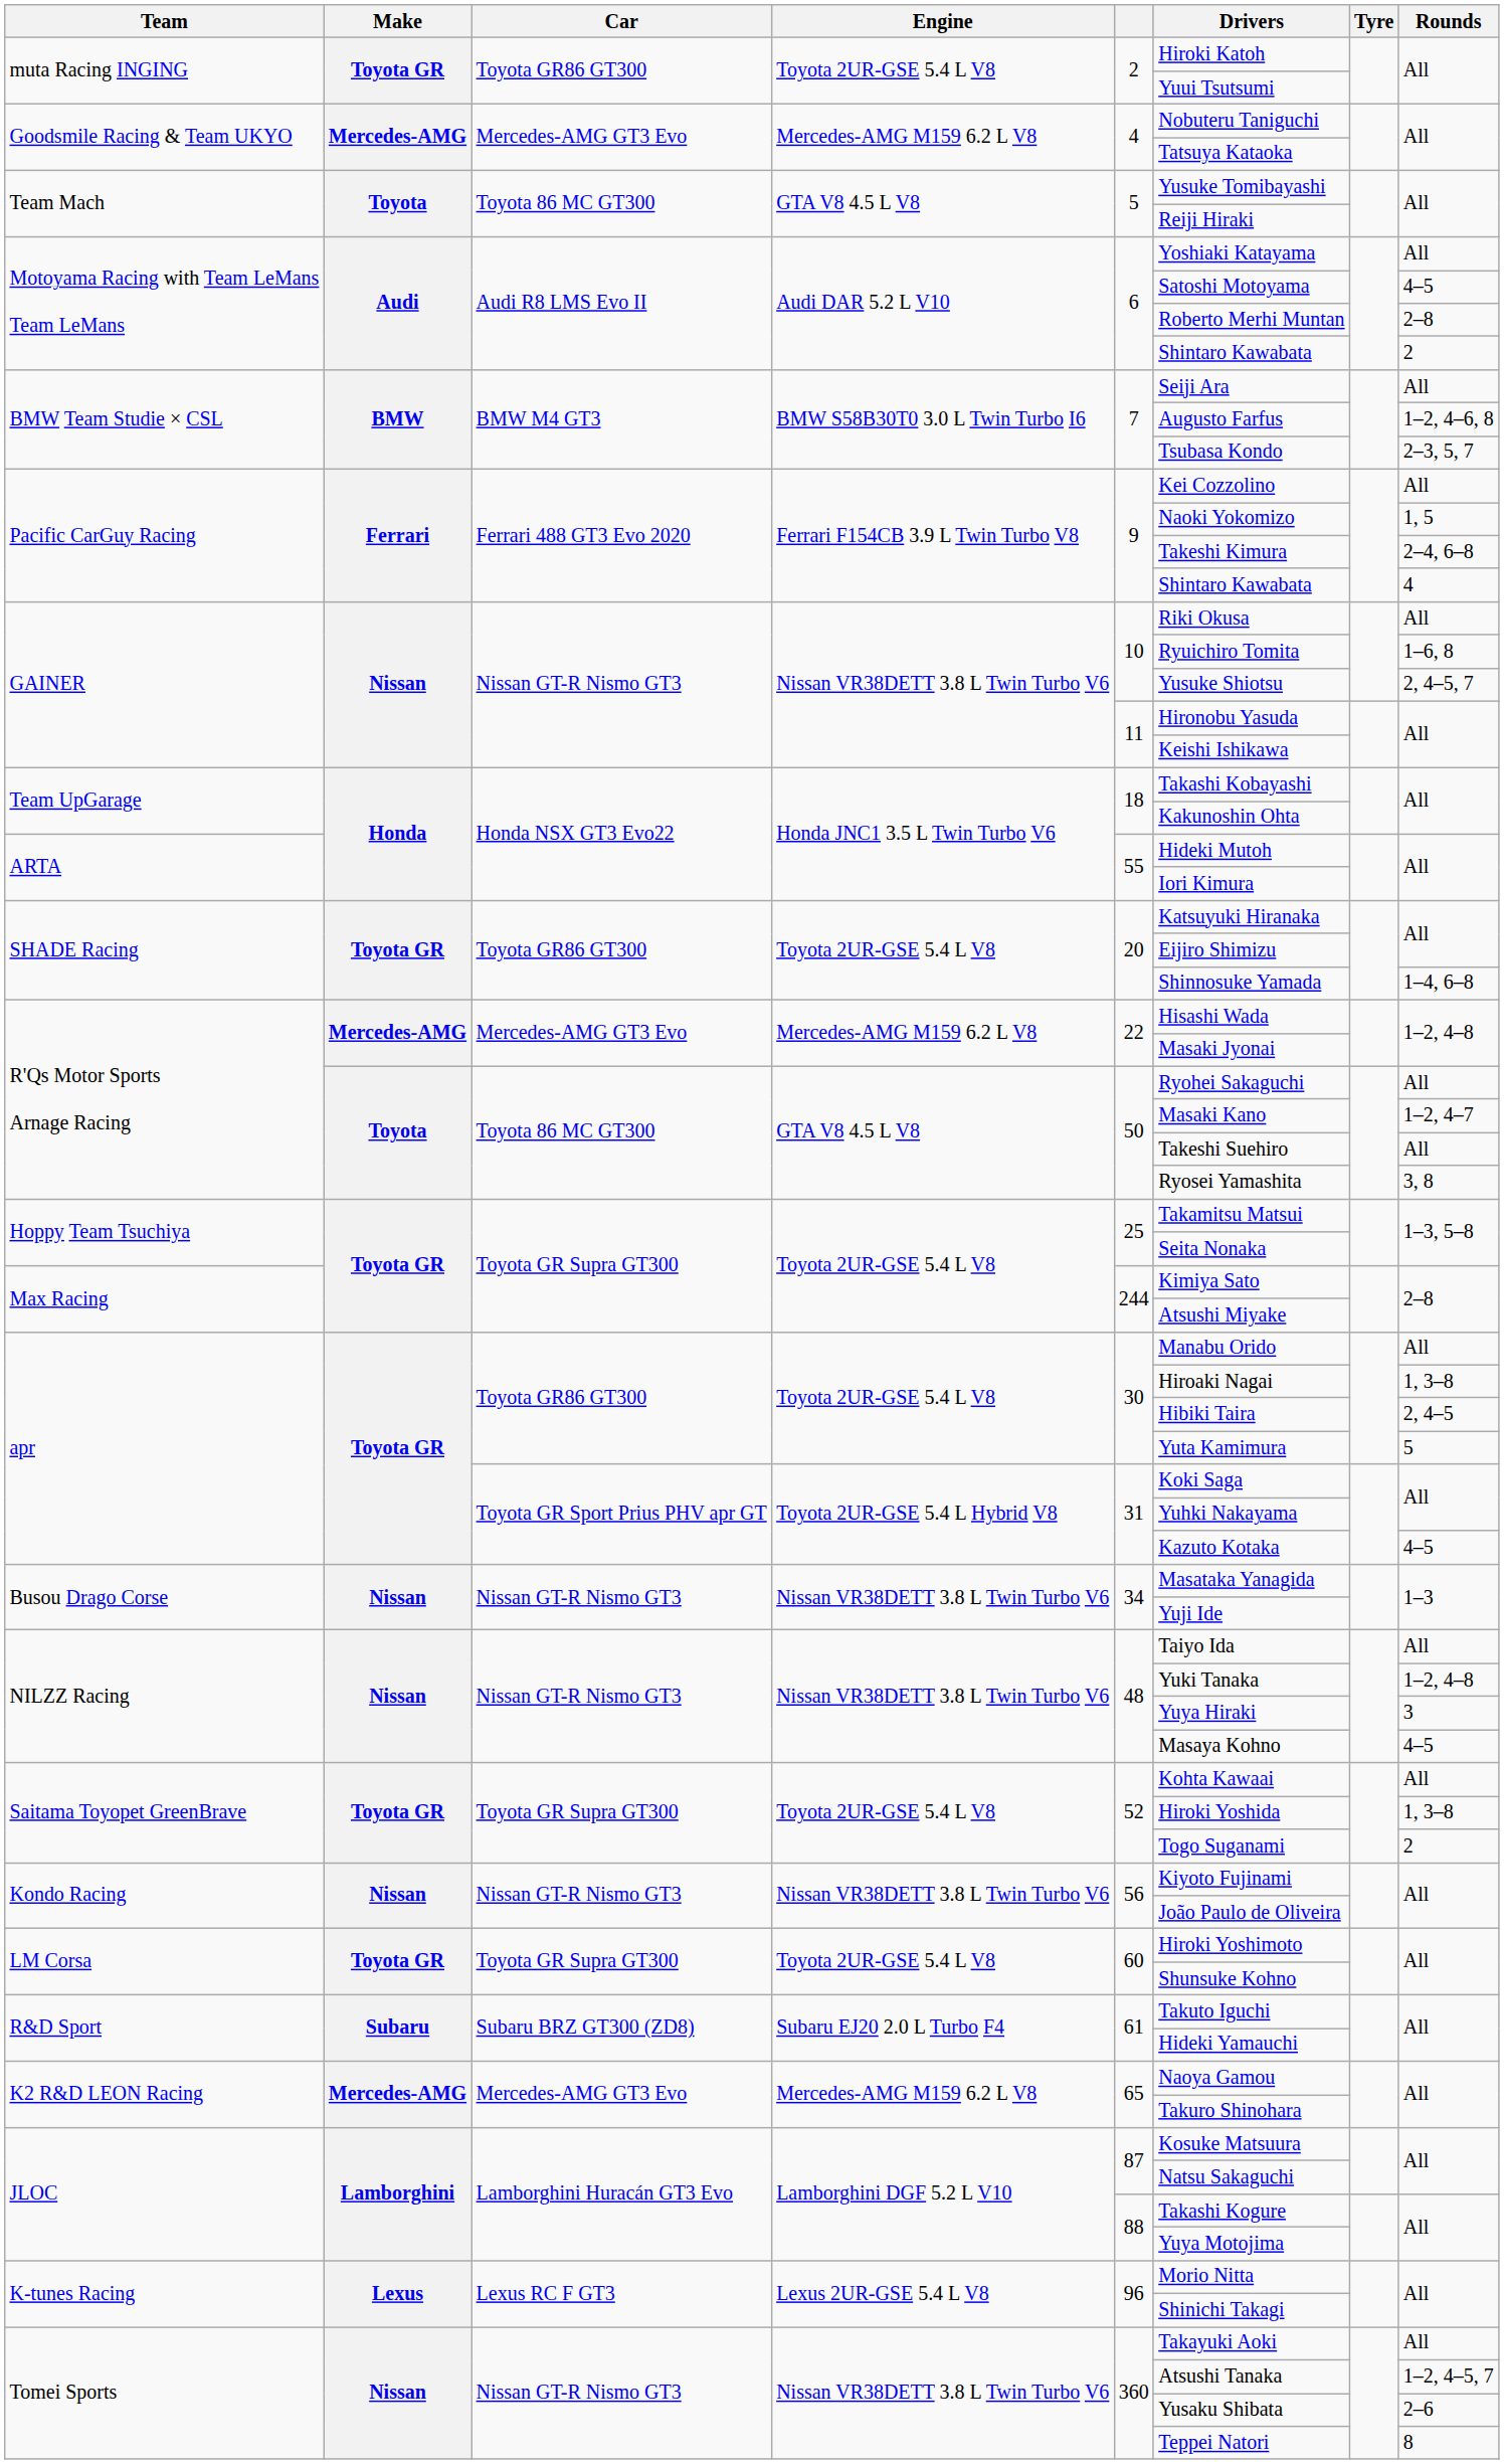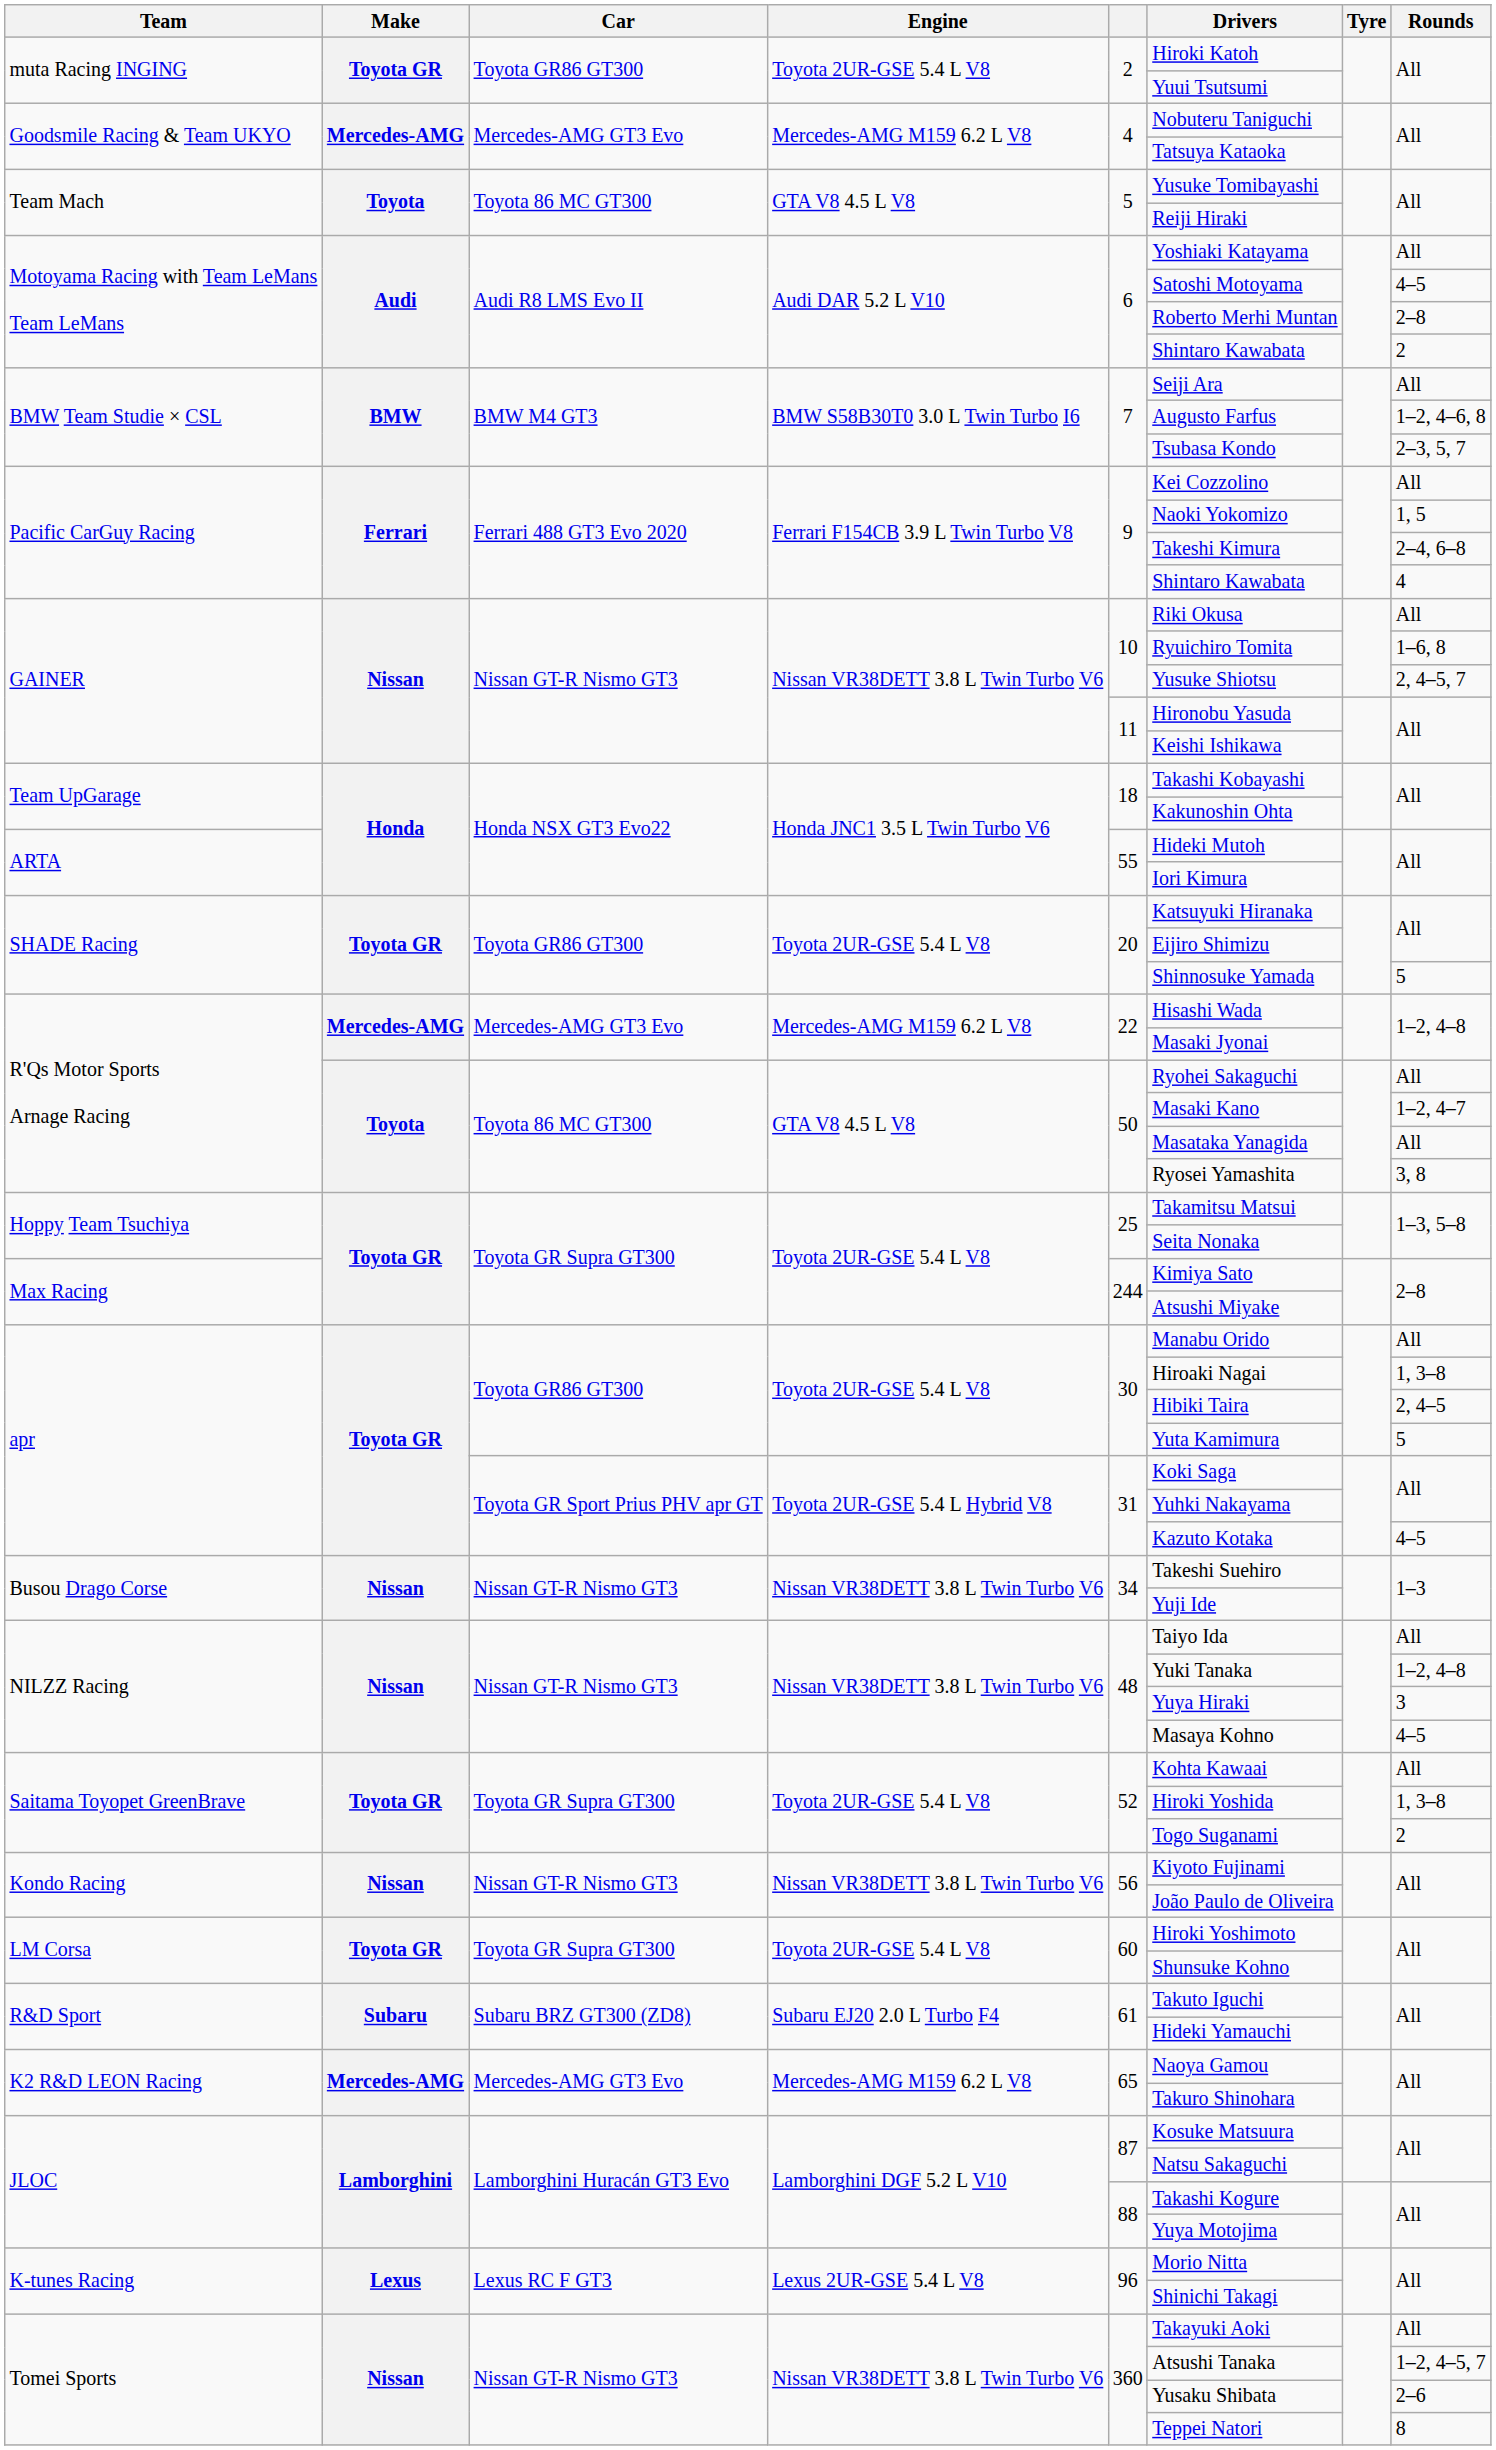row 30 | Rounds: 1–4, 6–8 -> 5
row 35 | Drivers: Takeshi Suehiro -> Masataka Yanagida
row 48 | Drivers: Masataka Yanagida -> Takeshi Suehiro
